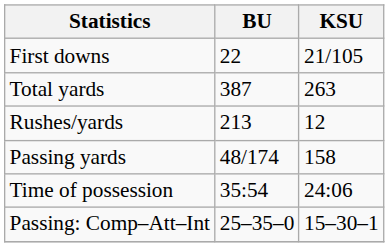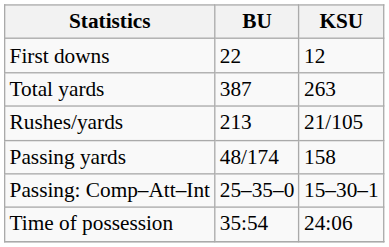First downs | KSU: 21/105 -> 12
Rushes/yards | KSU: 12 -> 21/105
rows swapped: Passing: Comp–Att–Int <-> Time of possession
